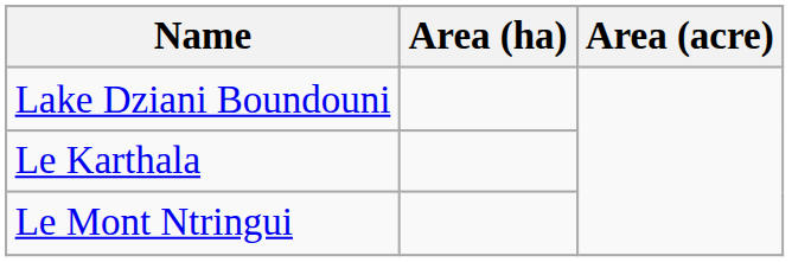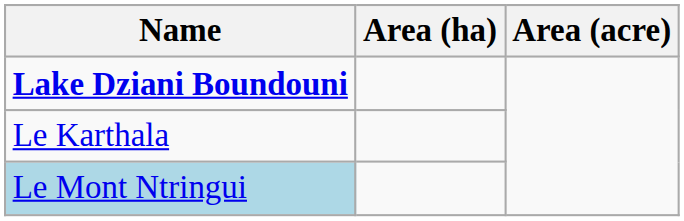Lake Dziani Boundouni | Name: normal -> bold
Le Mont Ntringui | Name: no background -> lightblue background
